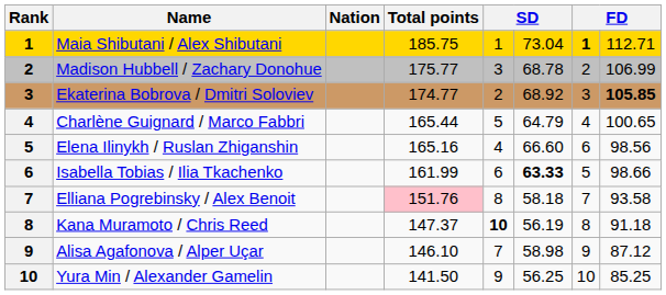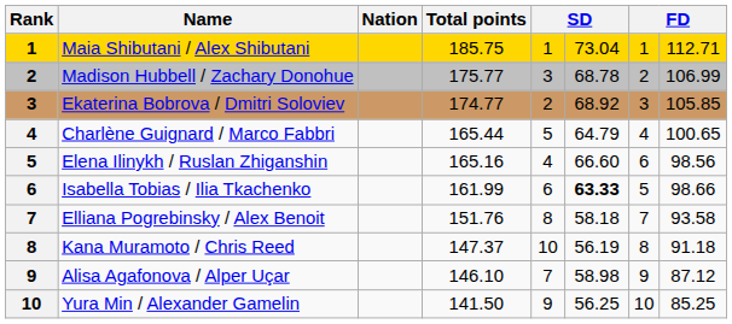Maia Shibutani / Alex Shibutani | column 7: bold -> normal
Ekaterina Bobrova / Dmitri Soloviev | column 8: bold -> normal
Elliana Pogrebinsky / Alex Benoit | Total points: pink background -> no background
Kana Muramoto / Chris Reed | column 5: bold -> normal
